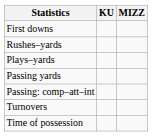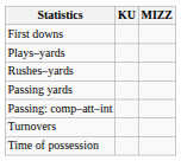rows swapped: Plays–yards <-> Rushes–yards
